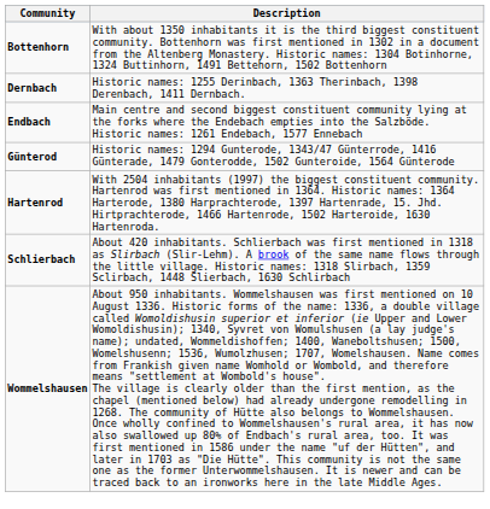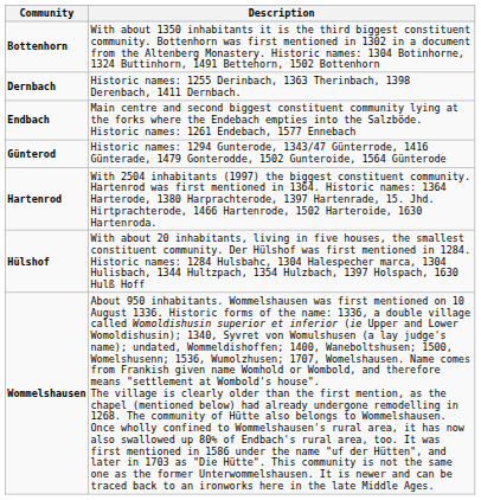+ row: Hülshof | With about 20 inhabitants, living in five houses, the smallest constituent community. Der Hülshof was first mentioned in 1284. Historic names: 1284 Hulsbahc, 1304 Halespecher marca, 1304 Hulisbach, 1344 Hultzpach, 1354 Hulzbach, 1397 Holspach, 1630 Hulß Hoff
- row: Schlierbach | About 420 inhabitants. Schlierbach was first mentioned in 1318 as Slirbach (Slir-Lehm). A brook of the same name flows through the little village. Historic names: 1318 Slirbach, 1359 Sclirbach, 1448 Slierbach, 1630 Schlirbach
